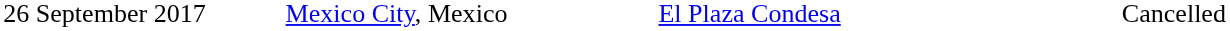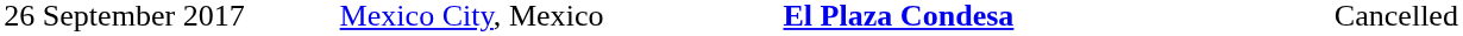26 September 2017 | column 3: normal -> bold
